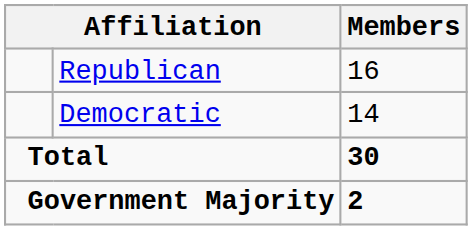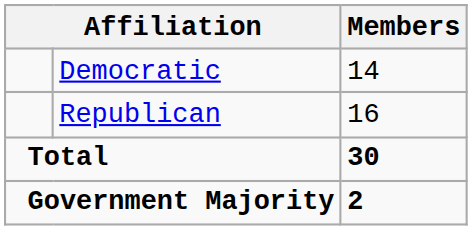rows swapped: Democratic <-> Republican
